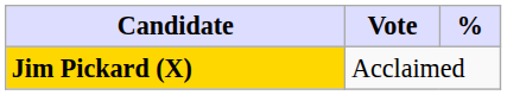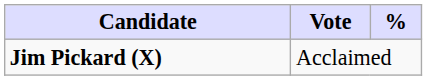Jim Pickard (X) | Candidate: gold background -> no background
